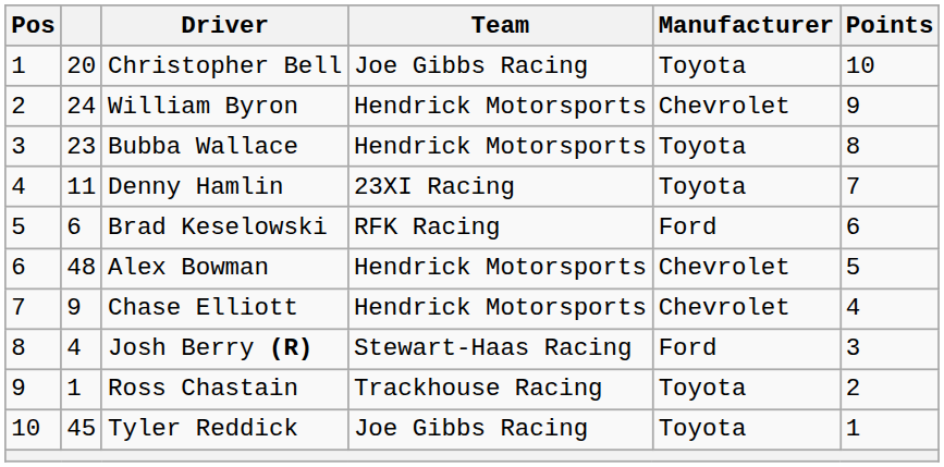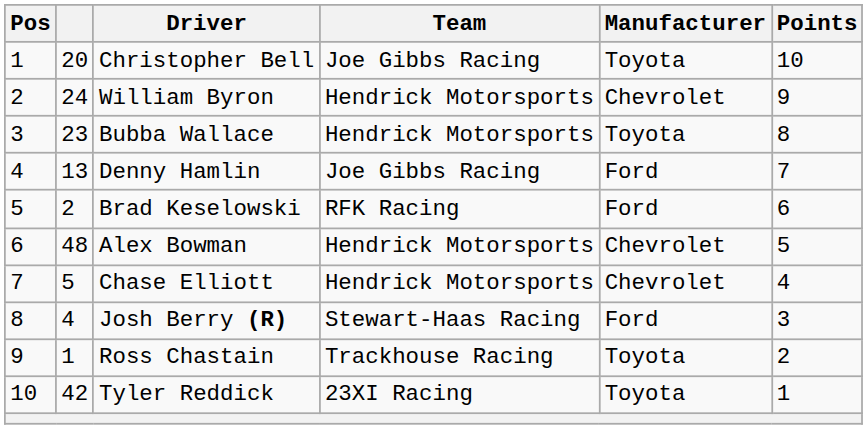Denny Hamlin | column 2: 11 -> 13
Denny Hamlin | Team: 23XI Racing -> Joe Gibbs Racing
Denny Hamlin | Manufacturer: Toyota -> Ford
Brad Keselowski | column 2: 6 -> 2
Chase Elliott | column 2: 9 -> 5
Tyler Reddick | column 2: 45 -> 42
Tyler Reddick | Team: Joe Gibbs Racing -> 23XI Racing
